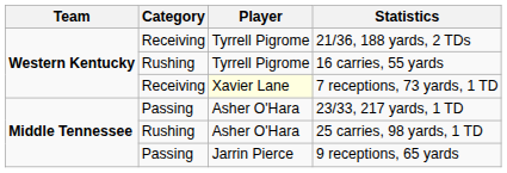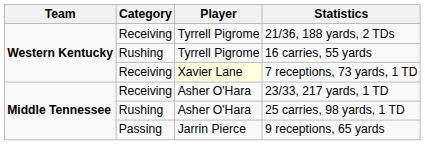23/33, 217 yards, 1 TD | Category: Passing -> Receiving
